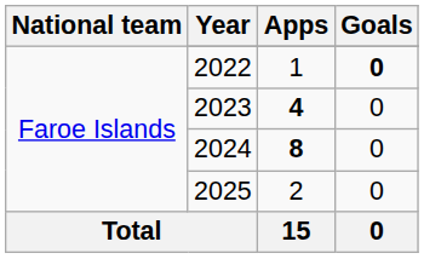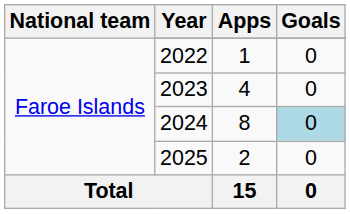2022 | Goals: bold -> normal
2023 | Apps: bold -> normal
2024 | Apps: bold -> normal
2024 | Goals: no background -> lightblue background
